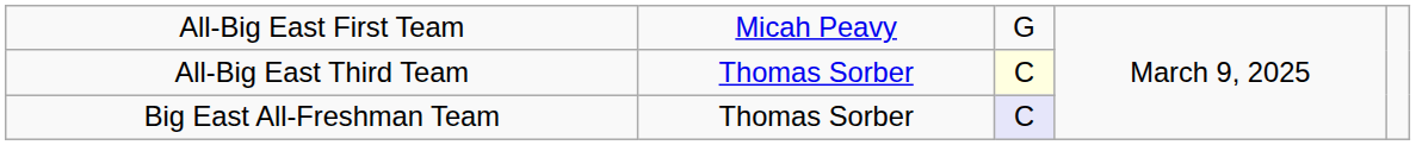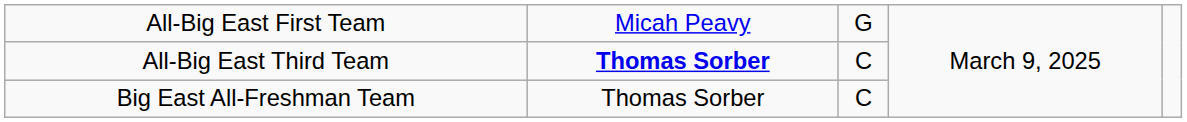row 2 | column 2: normal -> bold
row 2 | column 3: lightyellow background -> no background
row 3 | column 3: lavender background -> no background
